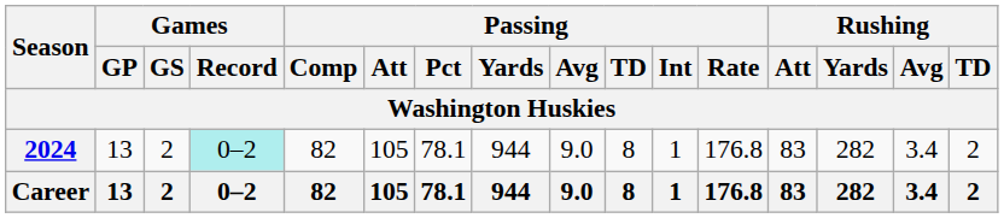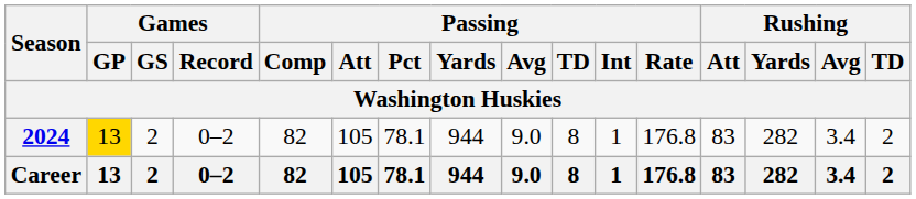2024 | Games / GP: no background -> gold background
2024 | Games / Record: paleturquoise background -> no background
